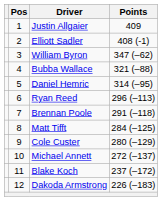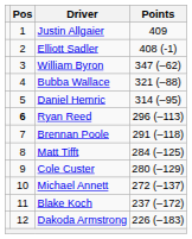Ryan Reed | Pos: normal -> bold
